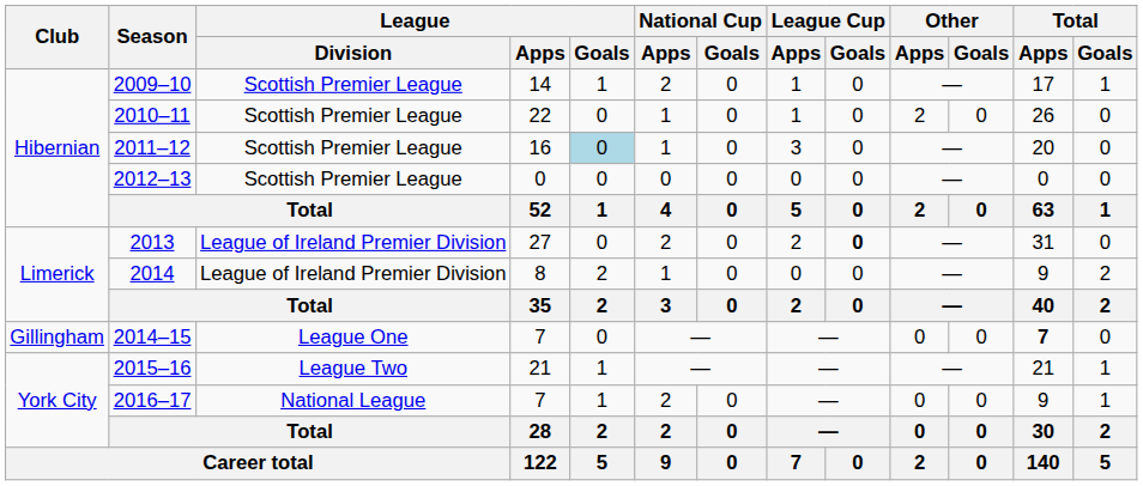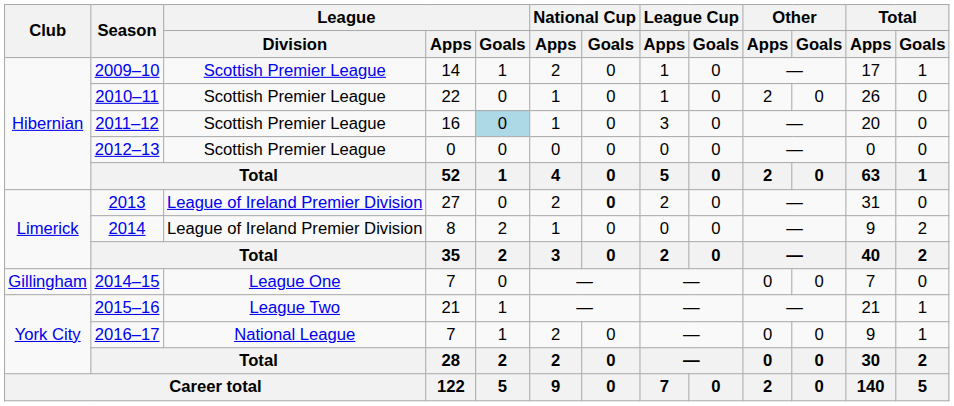2013 | National Cup / Goals: normal -> bold
2013 | League Cup / Goals: bold -> normal
2014–15 | Total / Apps: bold -> normal
